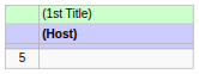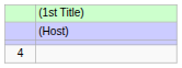row 2 | column 2: bold -> normal
row 4 | column 1: 5 -> 4
